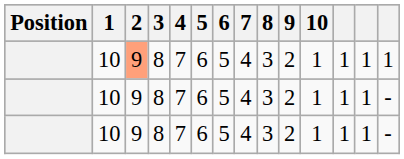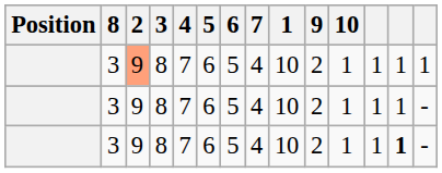columns swapped: 1 <-> 8
row 4 | column 13: normal -> bold
